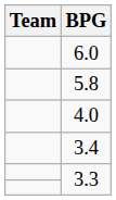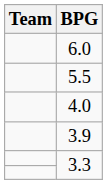row 3 | BPG: 5.8 -> 5.5
row 5 | BPG: 3.4 -> 3.9
